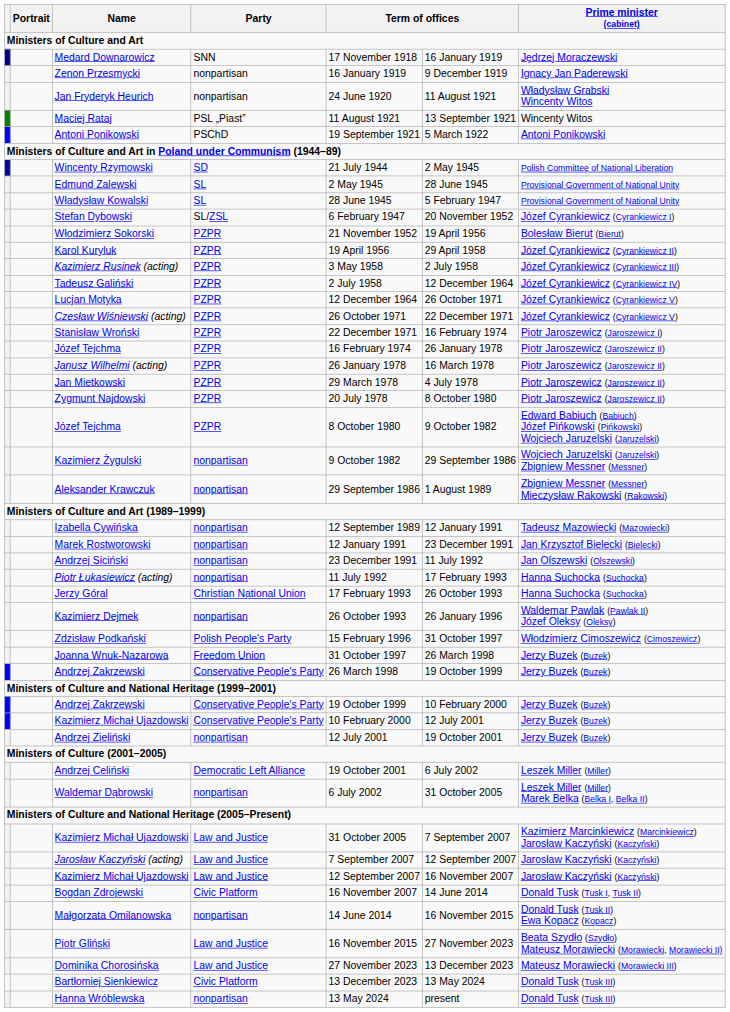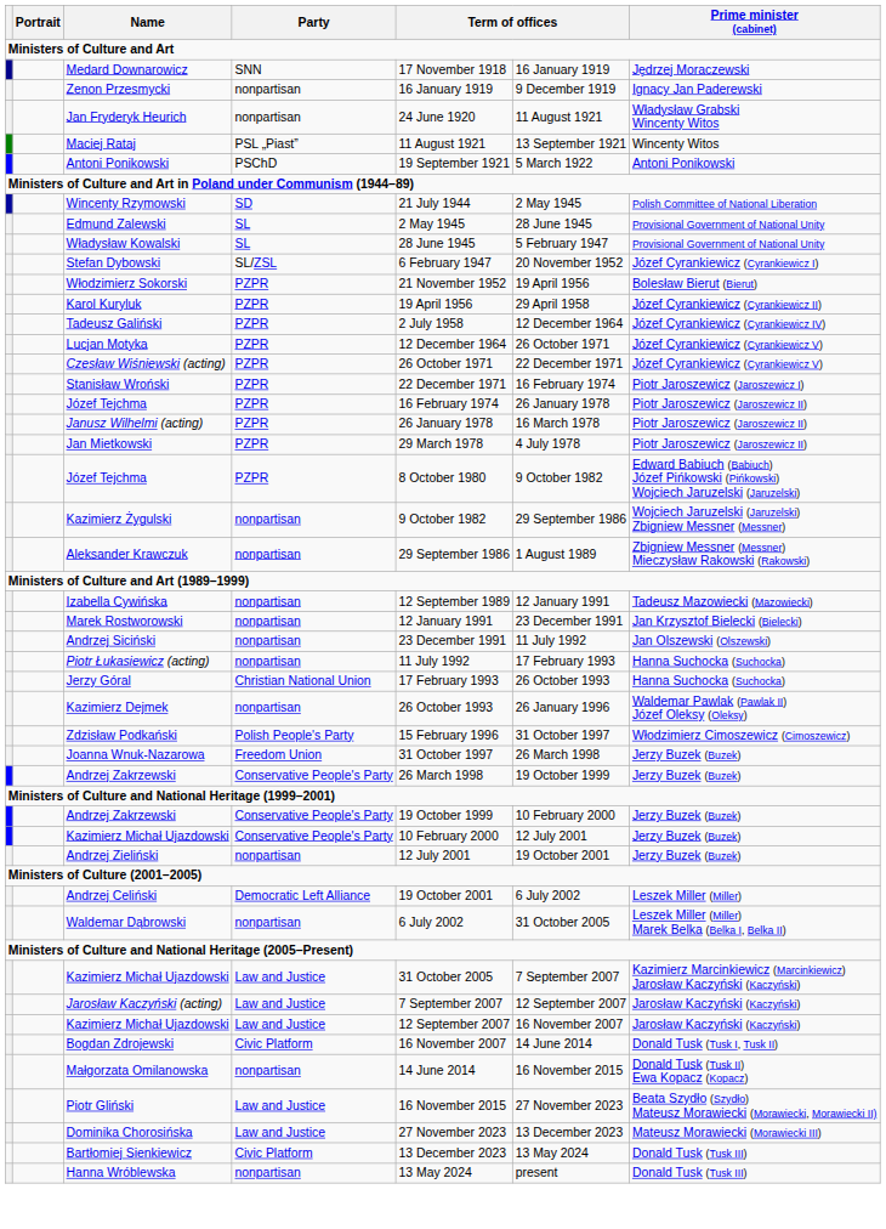- row: Kazimierz Rusinek (acting) | PZPR | 3 May 1958 | 2 July 1958 | Józef Cyrankiewicz (Cyrankiewicz III)
- row: Zygmunt Najdowski | PZPR | 20 July 1978 | 8 October 1980 | Piotr Jaroszewicz (Jaroszewicz II)
